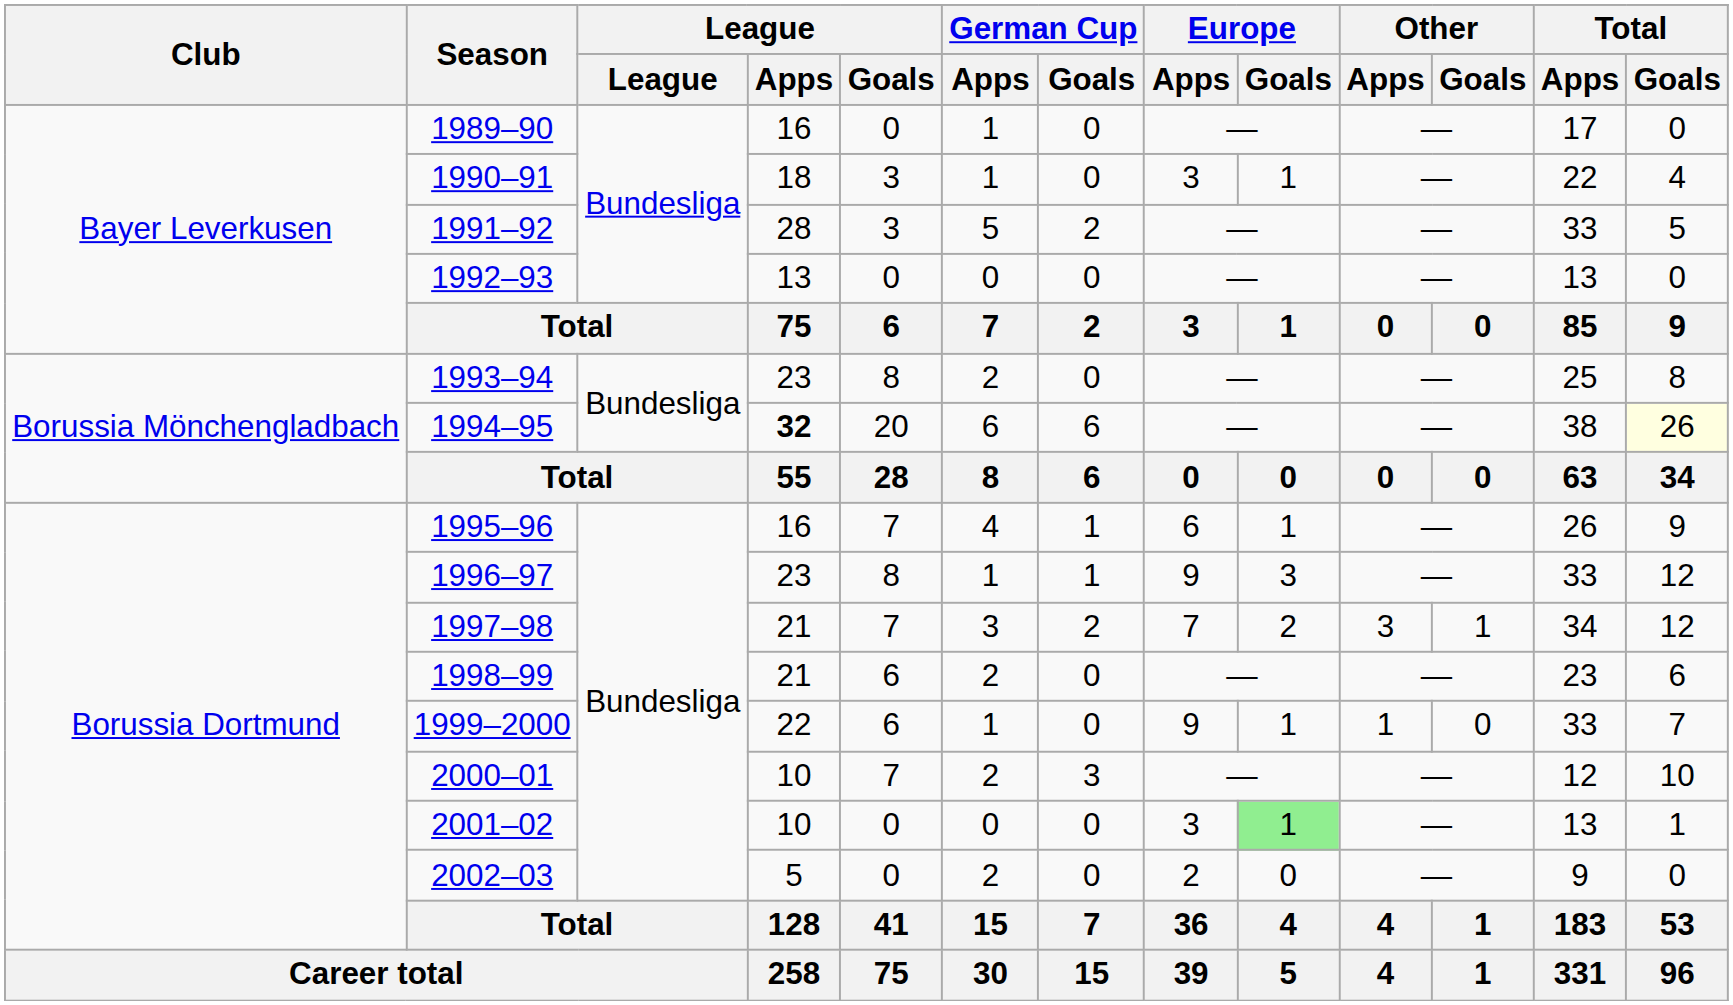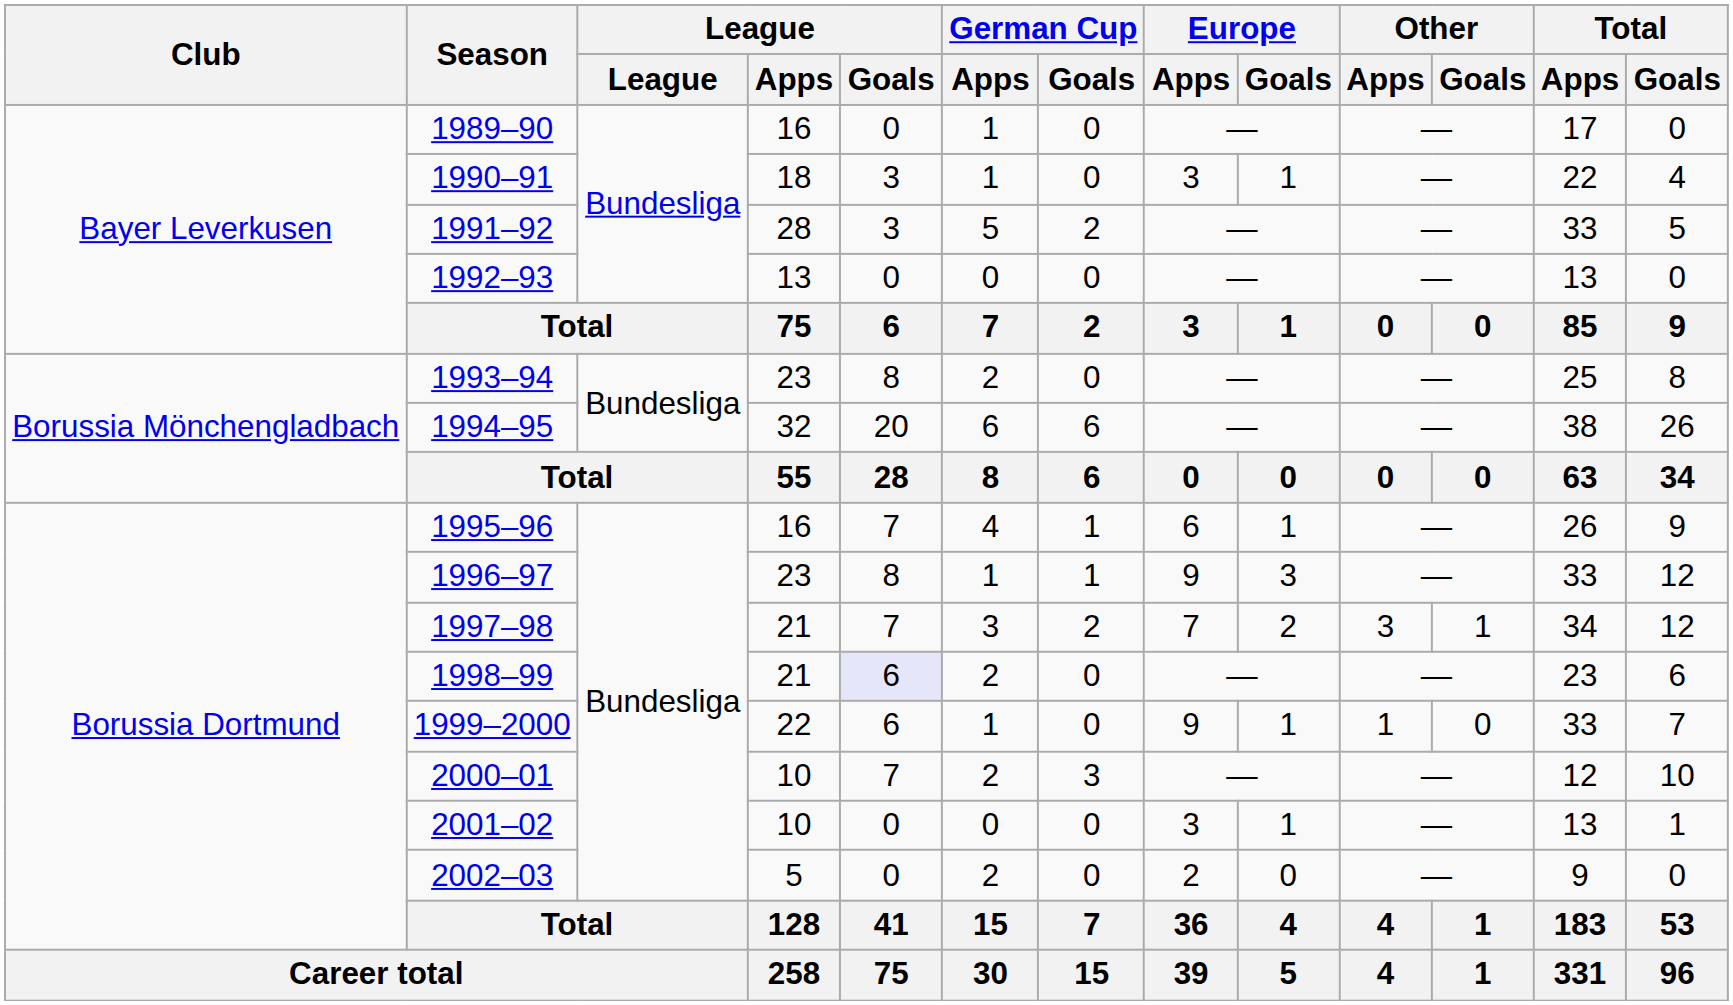1994–95 | League / Apps: bold -> normal
1994–95 | Total / Goals: lightyellow background -> no background
1998–99 | League / Goals: no background -> lavender background
2001–02 | Europe / Goals: lightgreen background -> no background
